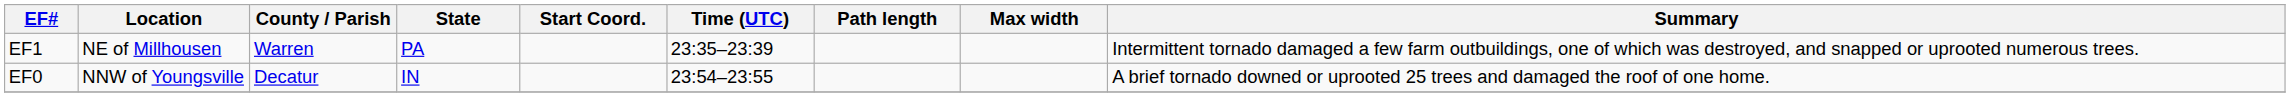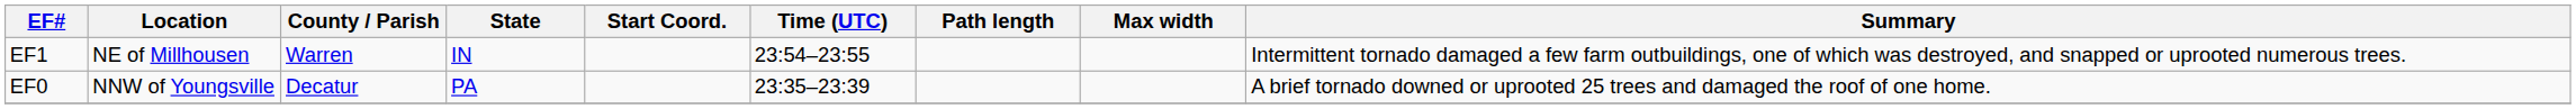EF1 | State: PA -> IN
EF1 | Time (UTC): 23:35–23:39 -> 23:54–23:55
EF0 | State: IN -> PA
EF0 | Time (UTC): 23:54–23:55 -> 23:35–23:39
